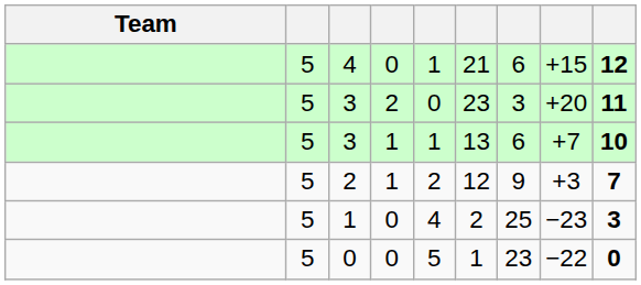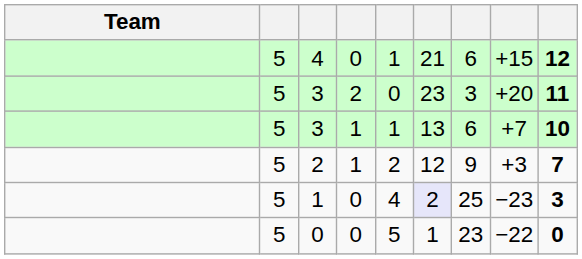row 6 | column 6: no background -> lavender background
